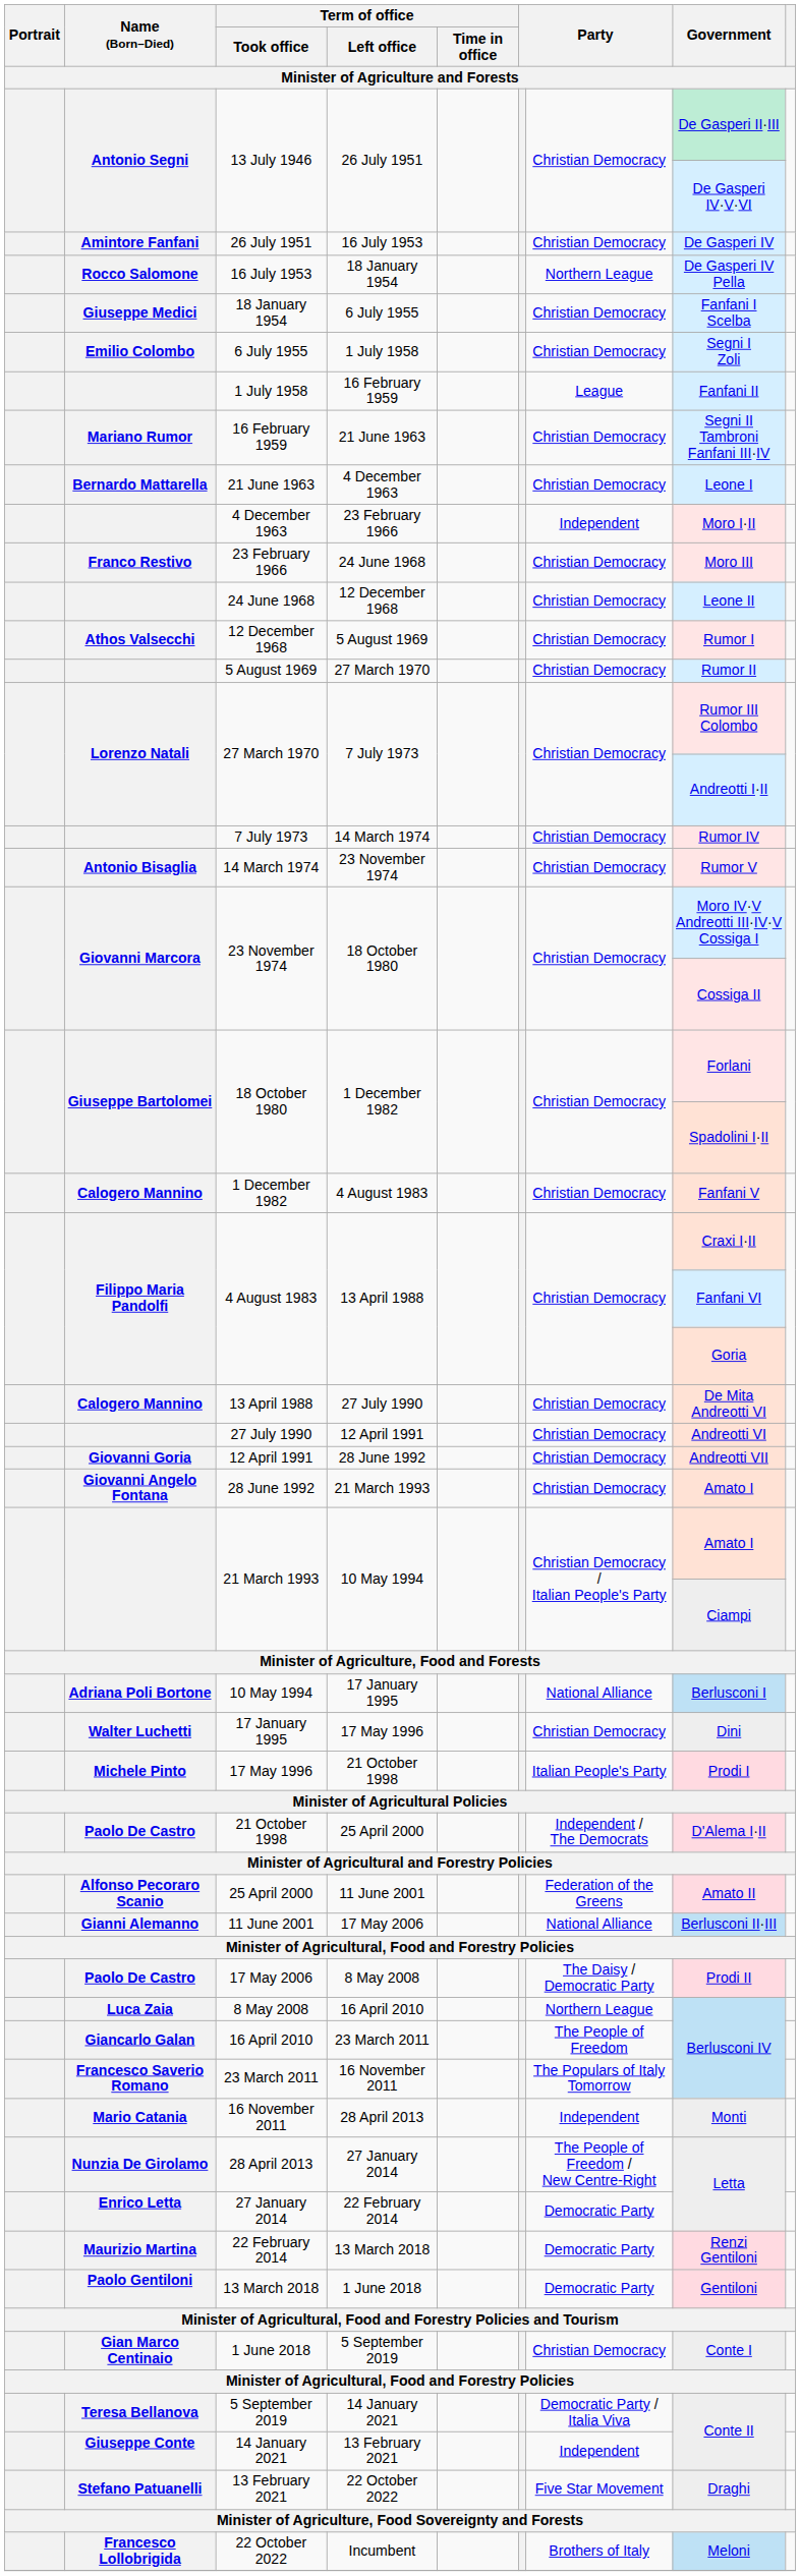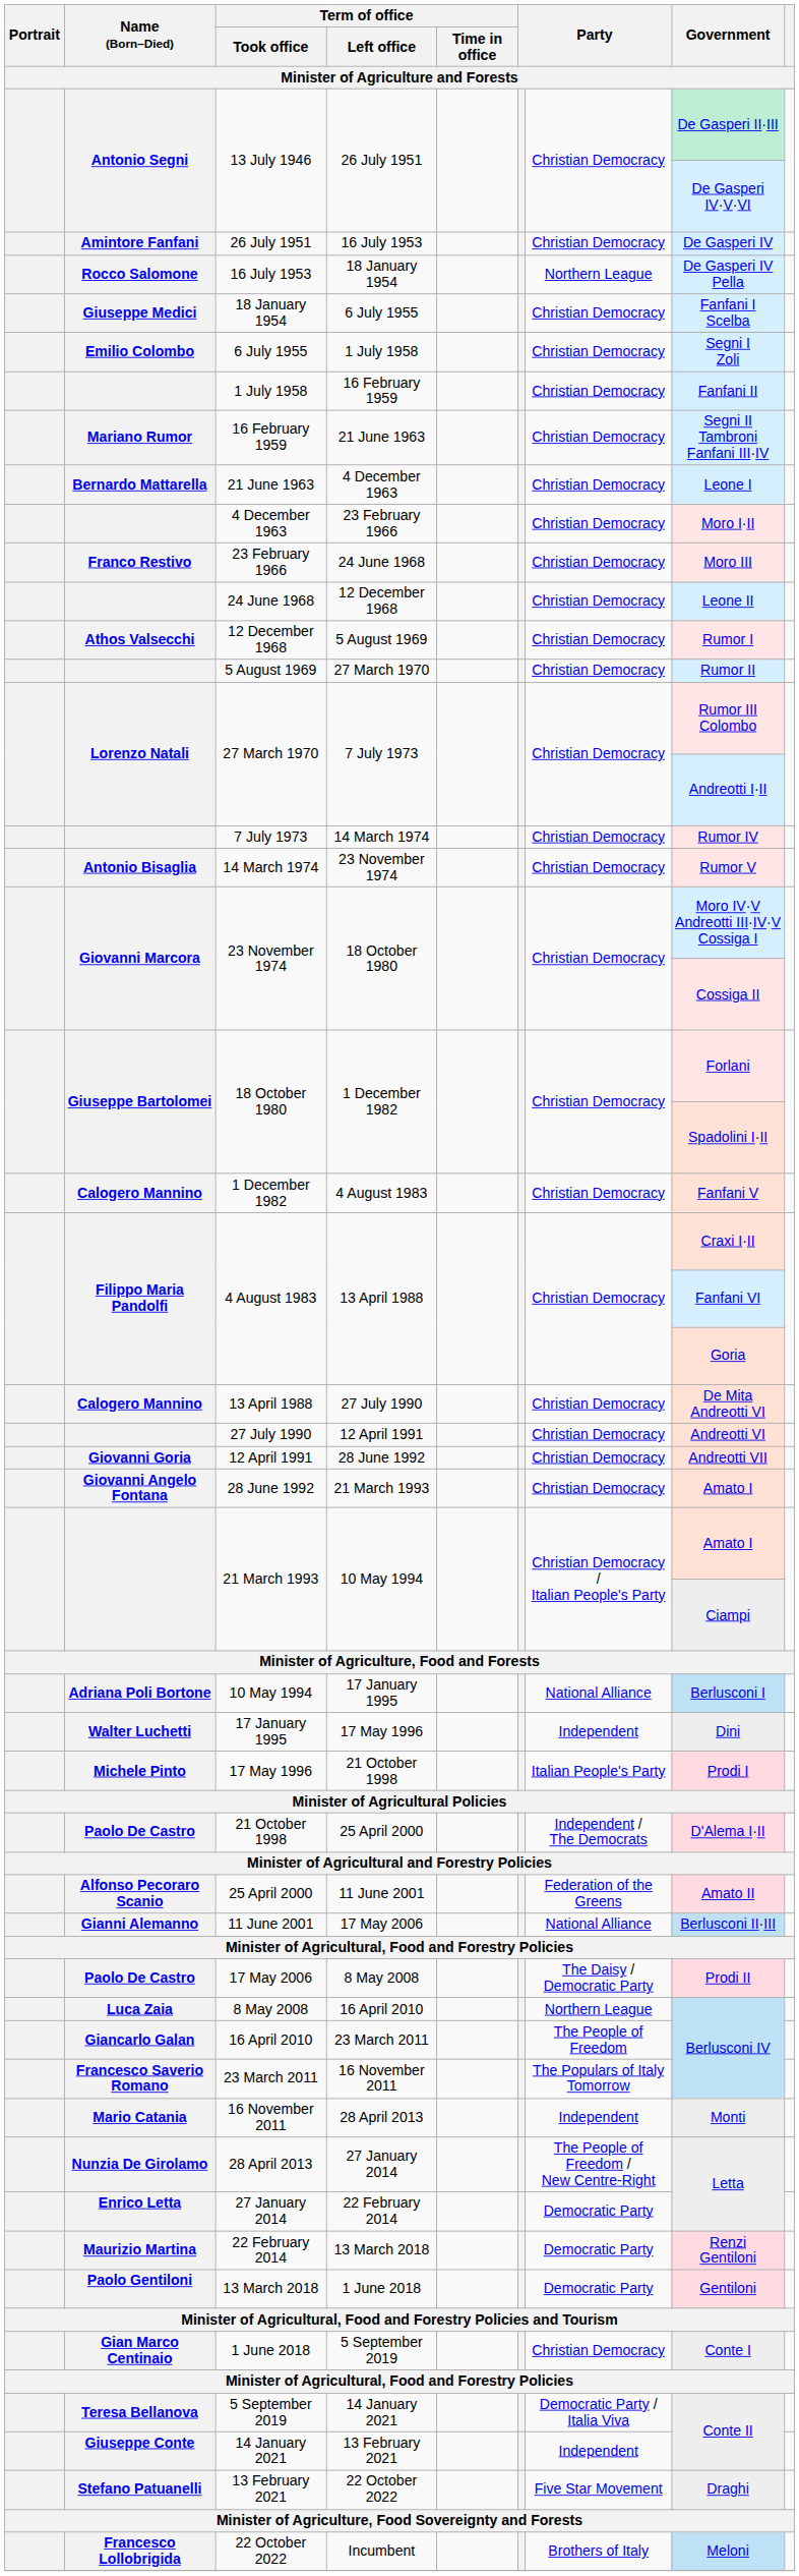row 10 | column 7: League -> Christian Democracy
row 13 | column 7: Independent -> Christian Democracy
row 38 | column 7: Christian Democracy -> Independent
